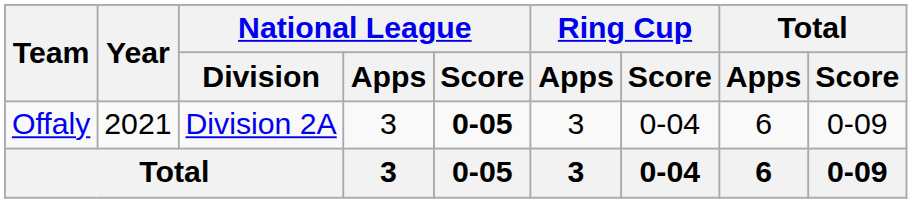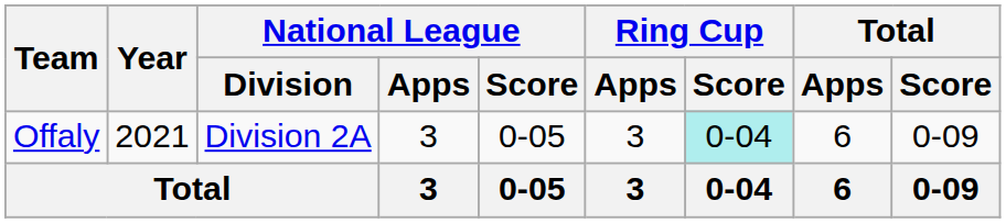Offaly | National League / Score: bold -> normal
Offaly | Ring Cup / Score: no background -> paleturquoise background
